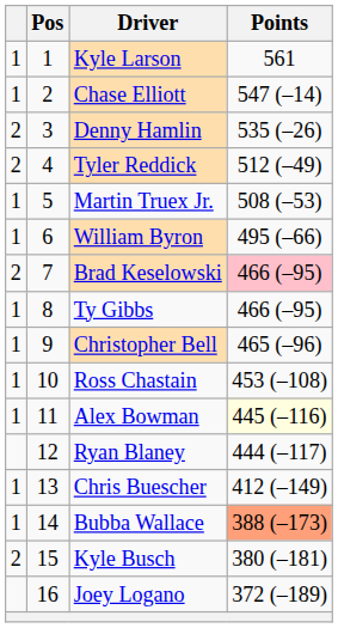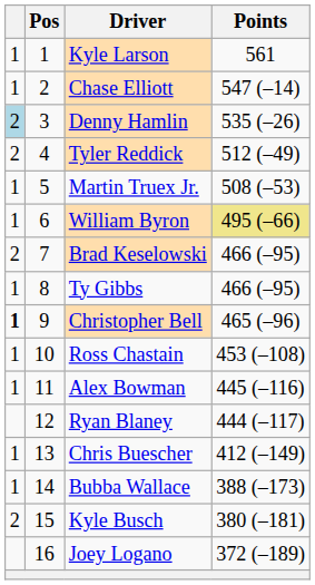Denny Hamlin | column 1: no background -> lightblue background
William Byron | Points: no background -> khaki background
Brad Keselowski | Points: pink background -> no background
Christopher Bell | column 1: normal -> bold
Alex Bowman | Points: lightyellow background -> no background
Bubba Wallace | Points: lightsalmon background -> no background
